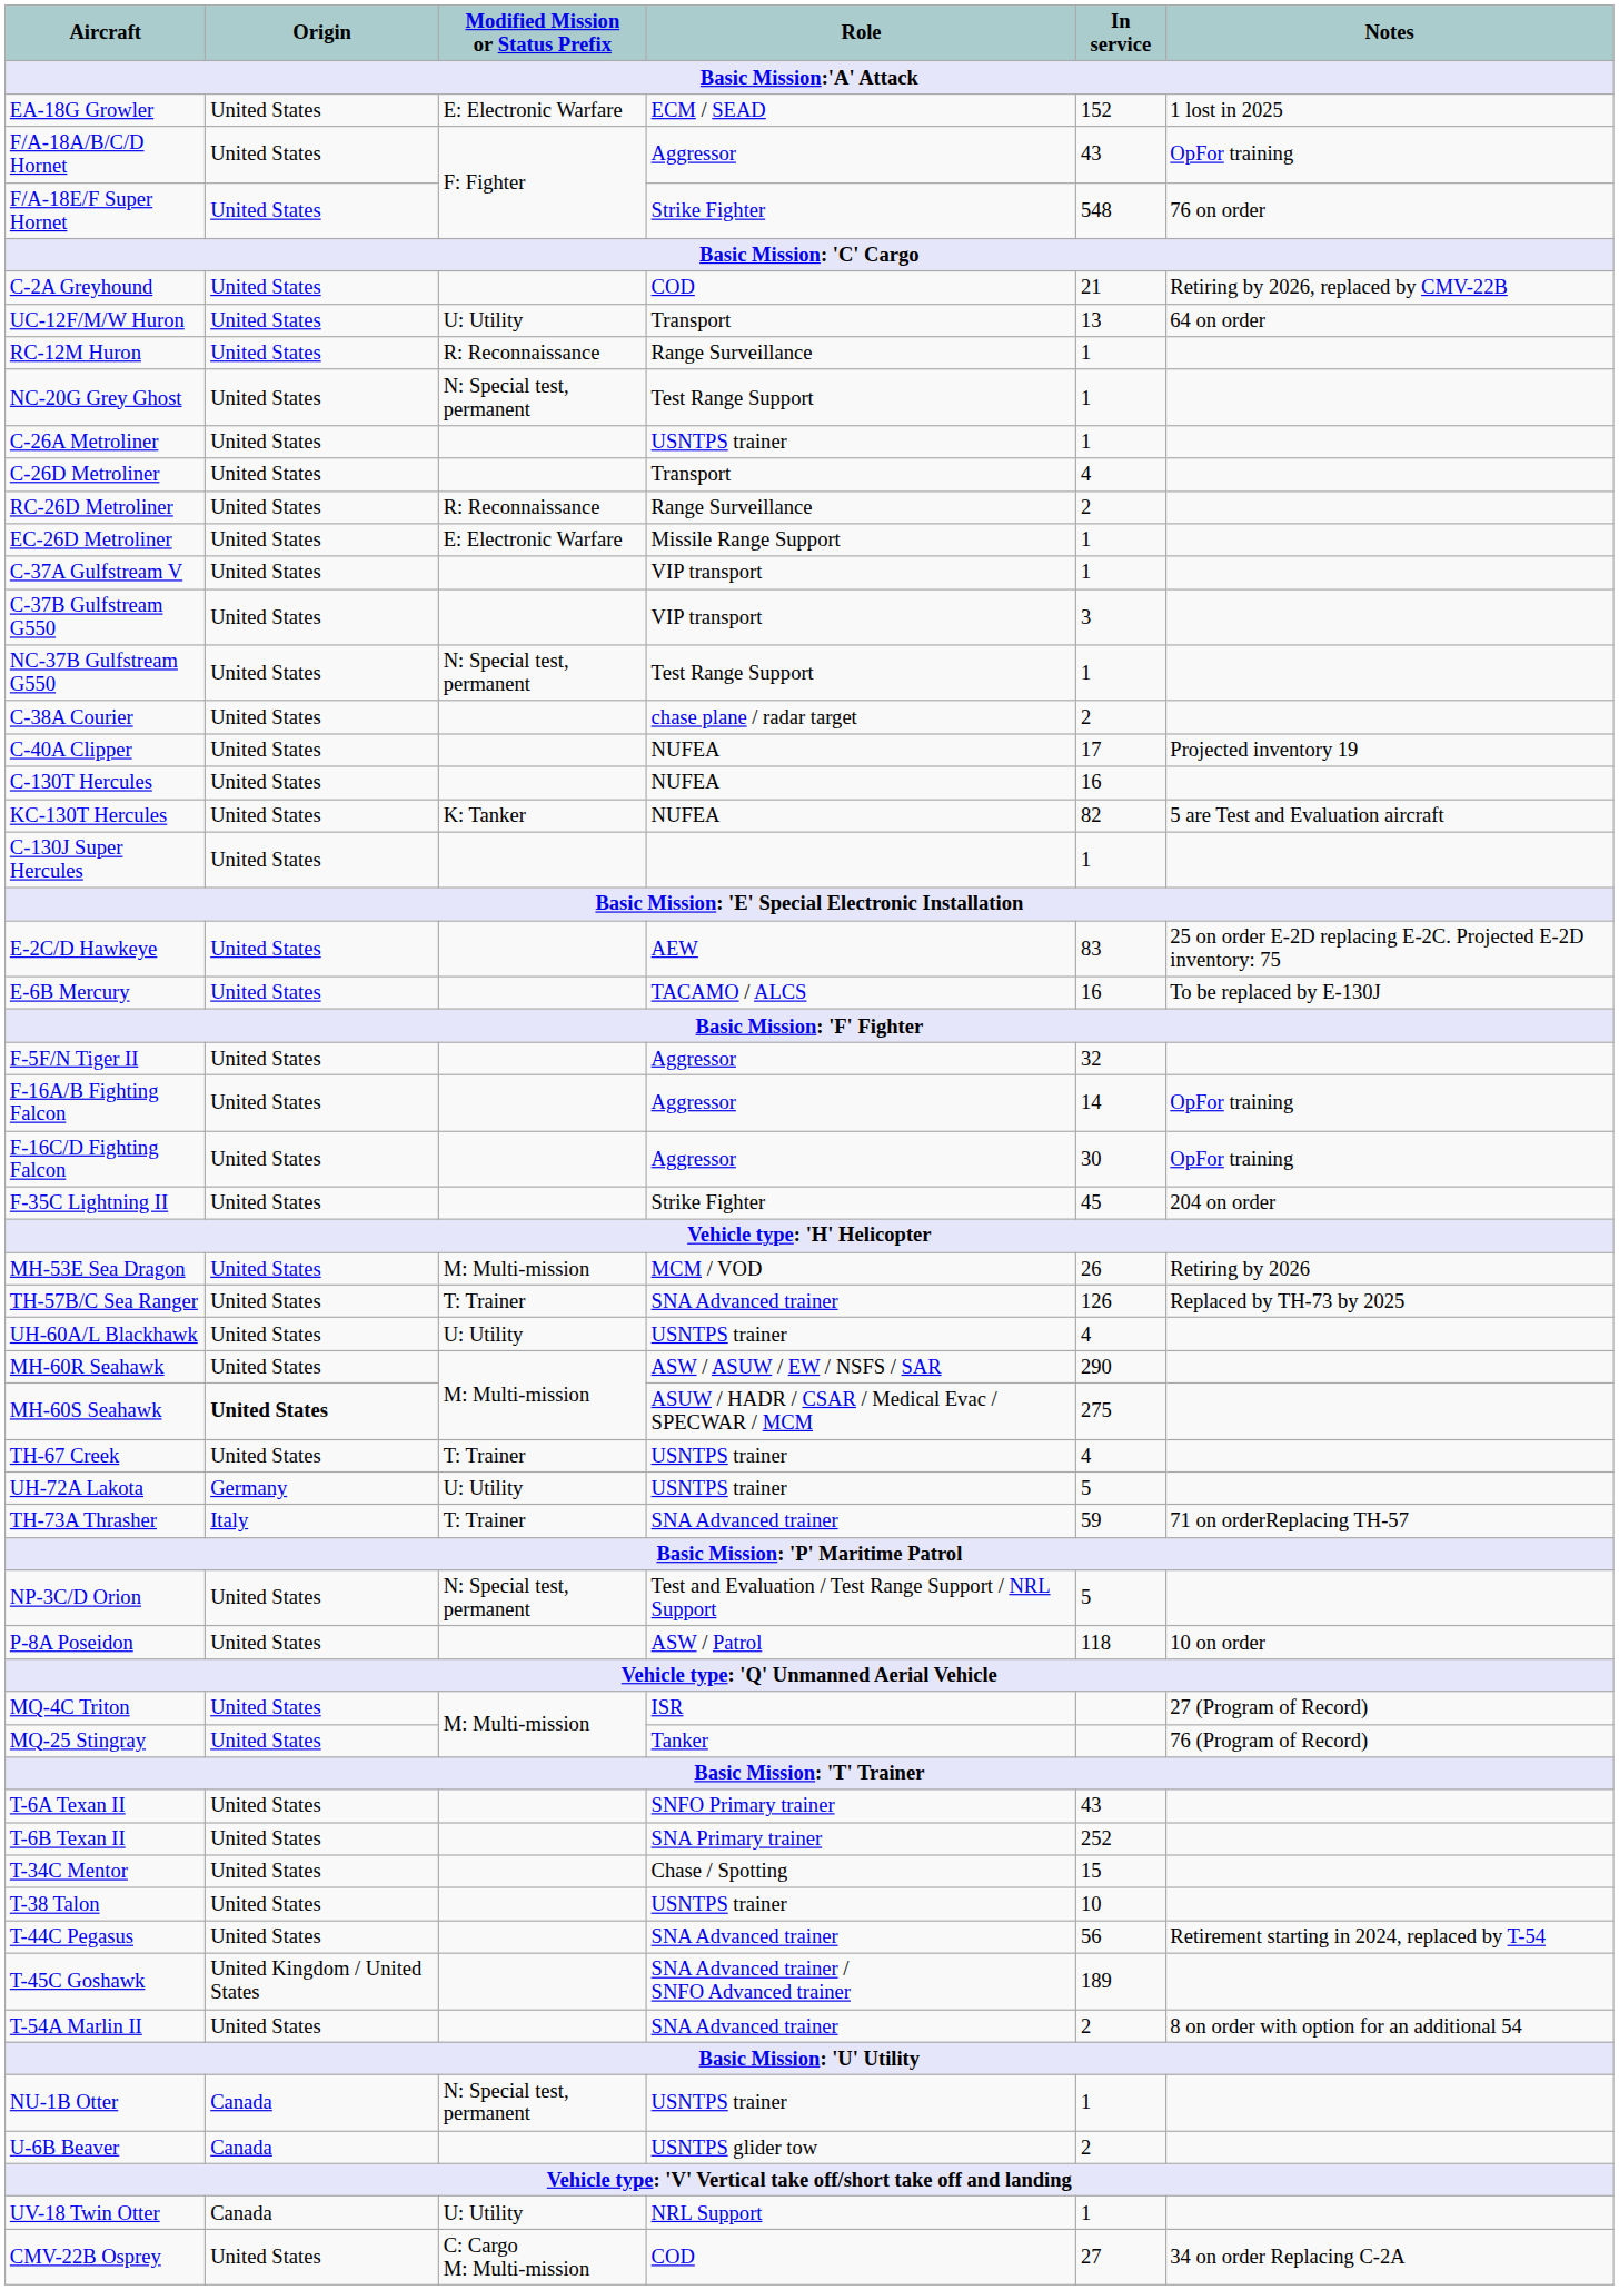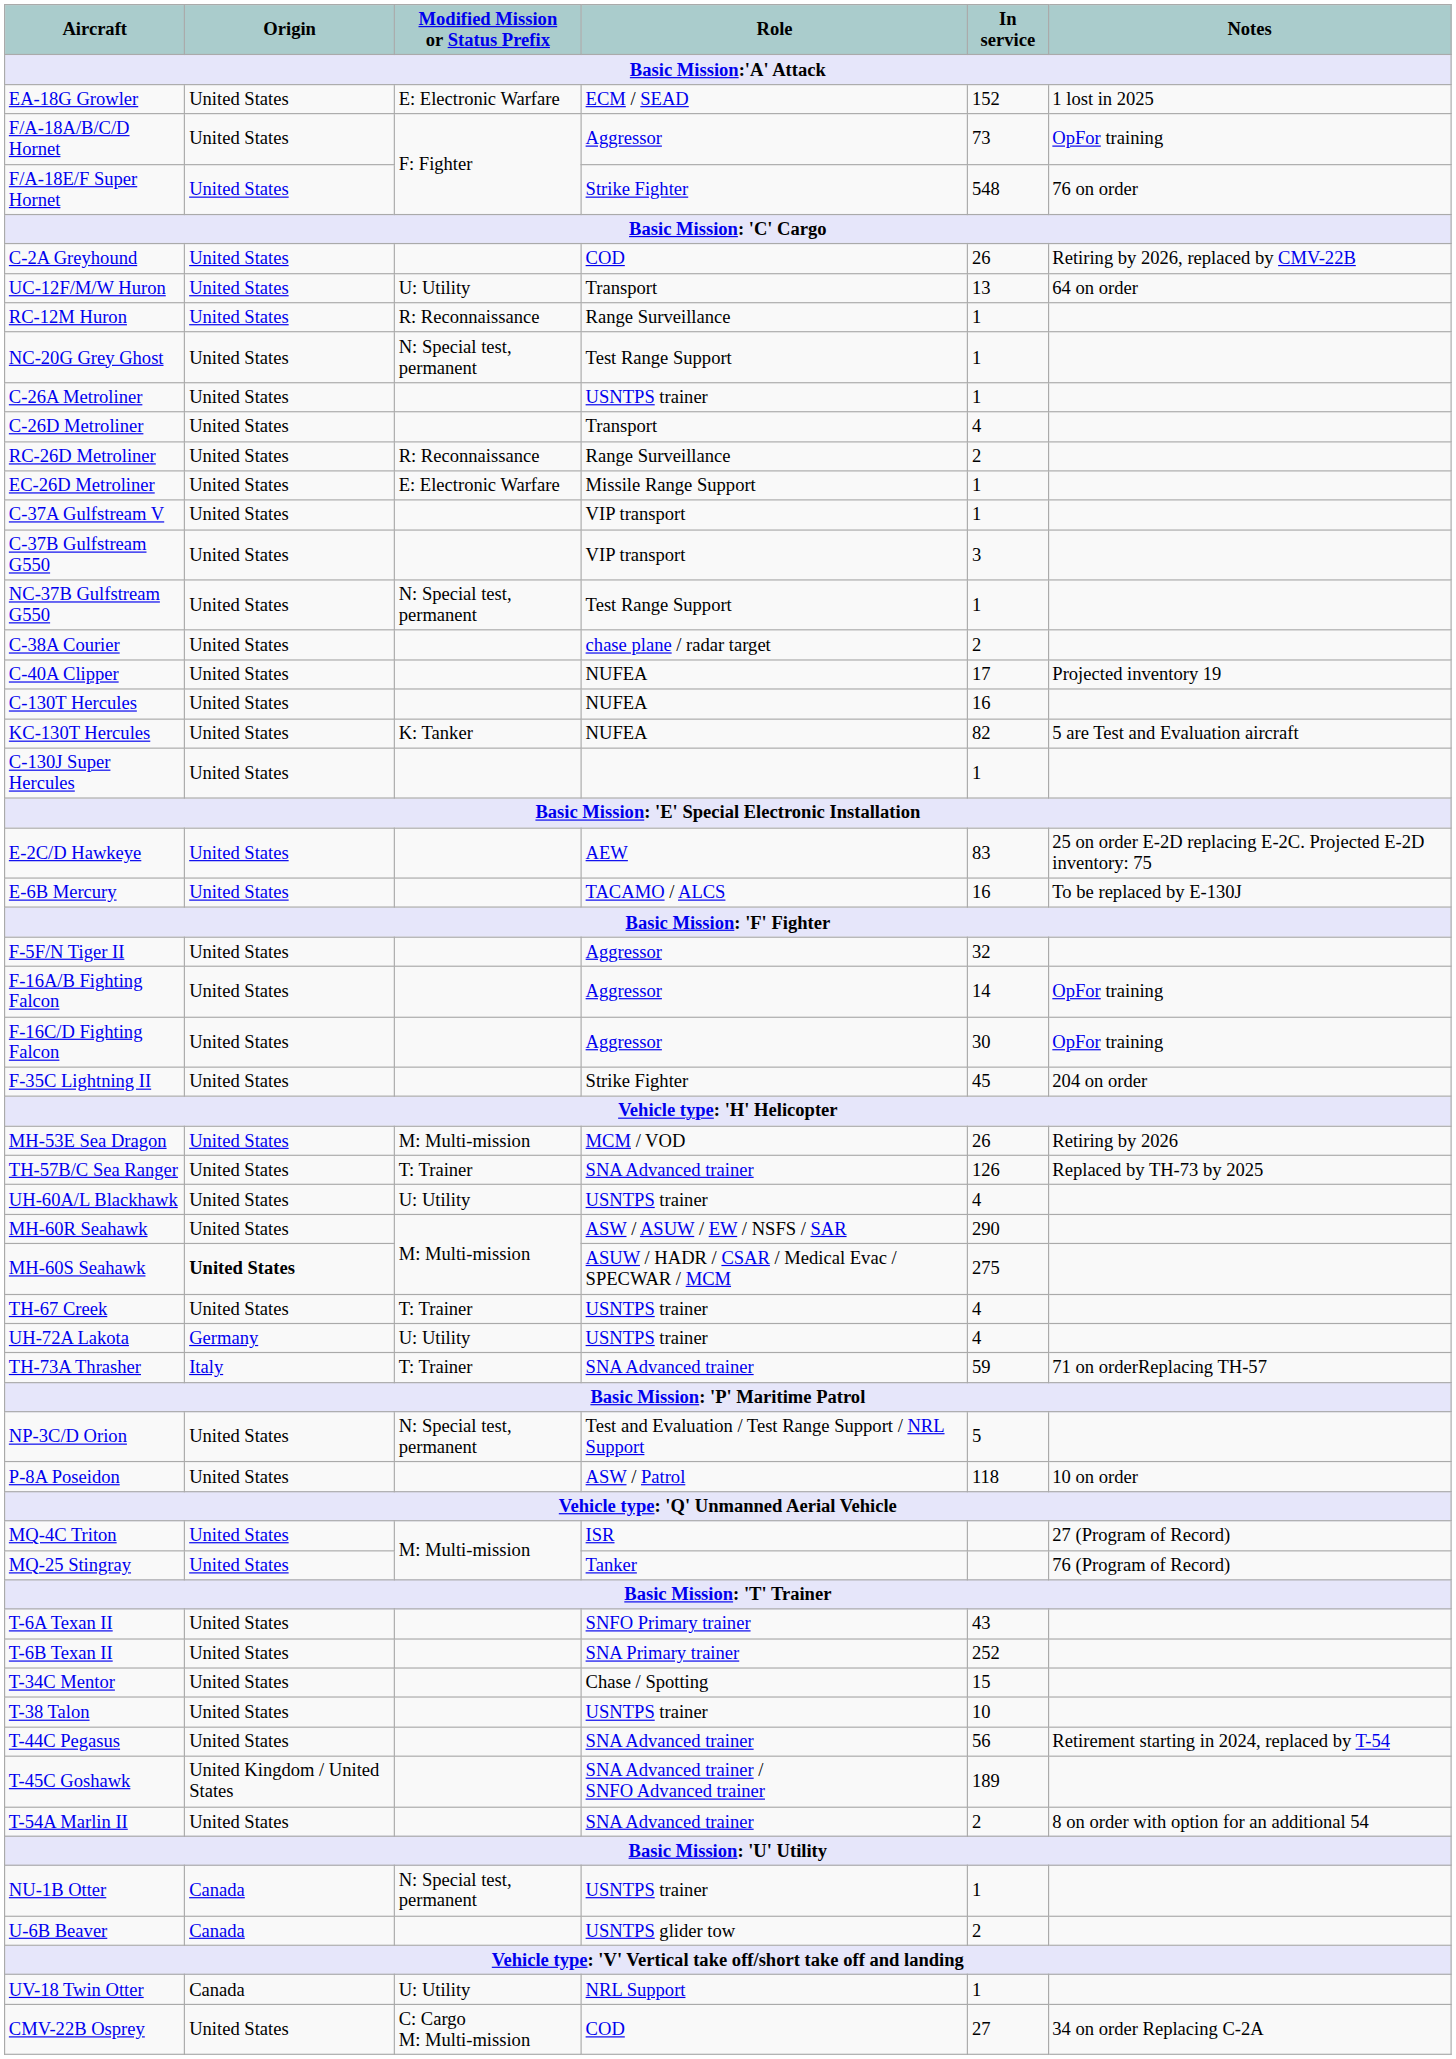F/A-18A/B/C/D Hornet | In service: 43 -> 73
C-2A Greyhound | In service: 21 -> 26
UH-72A Lakota | In service: 5 -> 4
